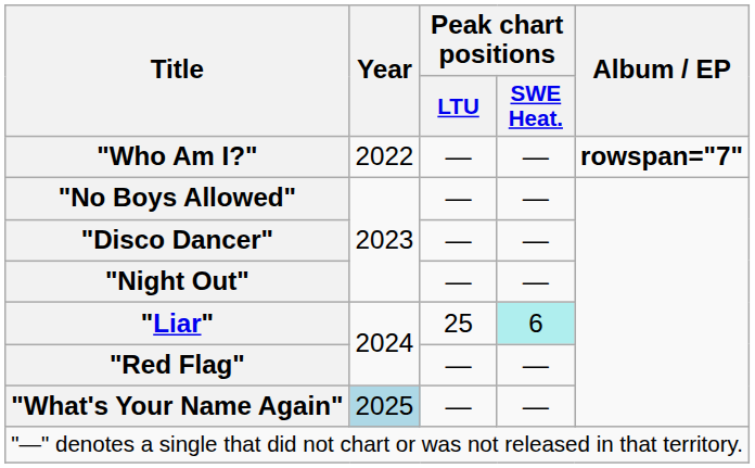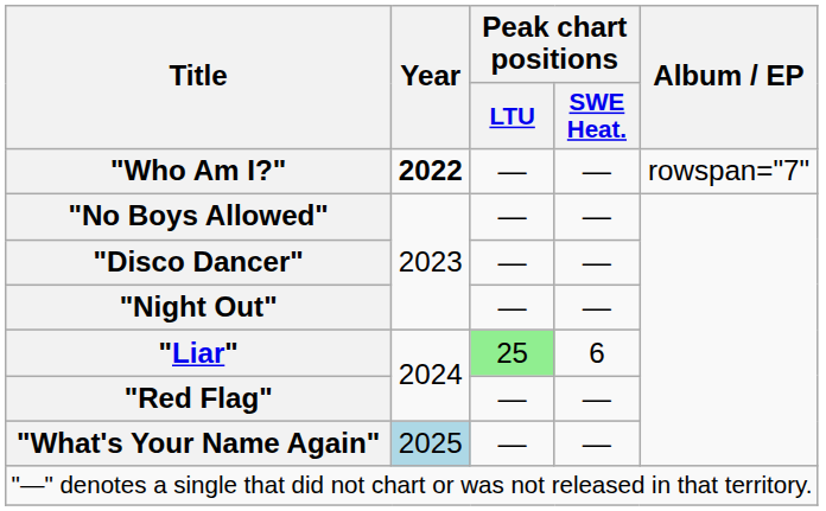"Who Am I?" | Year: normal -> bold
"Who Am I?" | Album / EP: bold -> normal
"Liar" | Peak chart positions / LTU: no background -> lightgreen background
"Liar" | Peak chart positions / SWE Heat.: paleturquoise background -> no background
